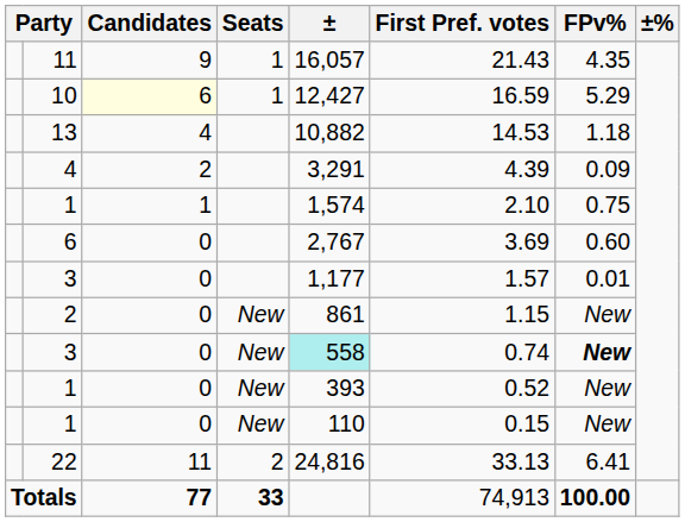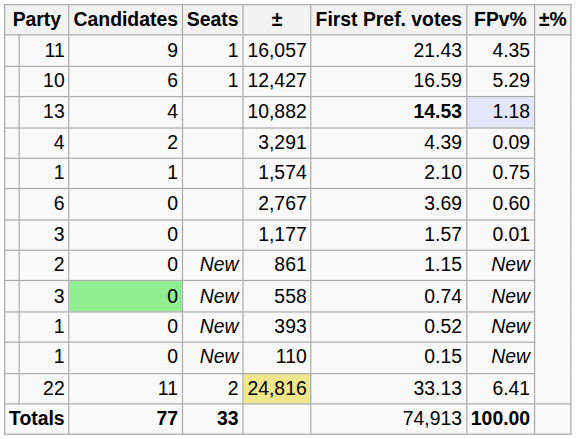10 | Candidates: lightyellow background -> no background
13 | First Pref. votes: normal -> bold
13 | FPv%: no background -> lavender background
3 / New | Candidates: no background -> lightgreen background
3 / New | ±: paleturquoise background -> no background
3 / New | FPv%: bold -> normal
22 | ±: no background -> khaki background
